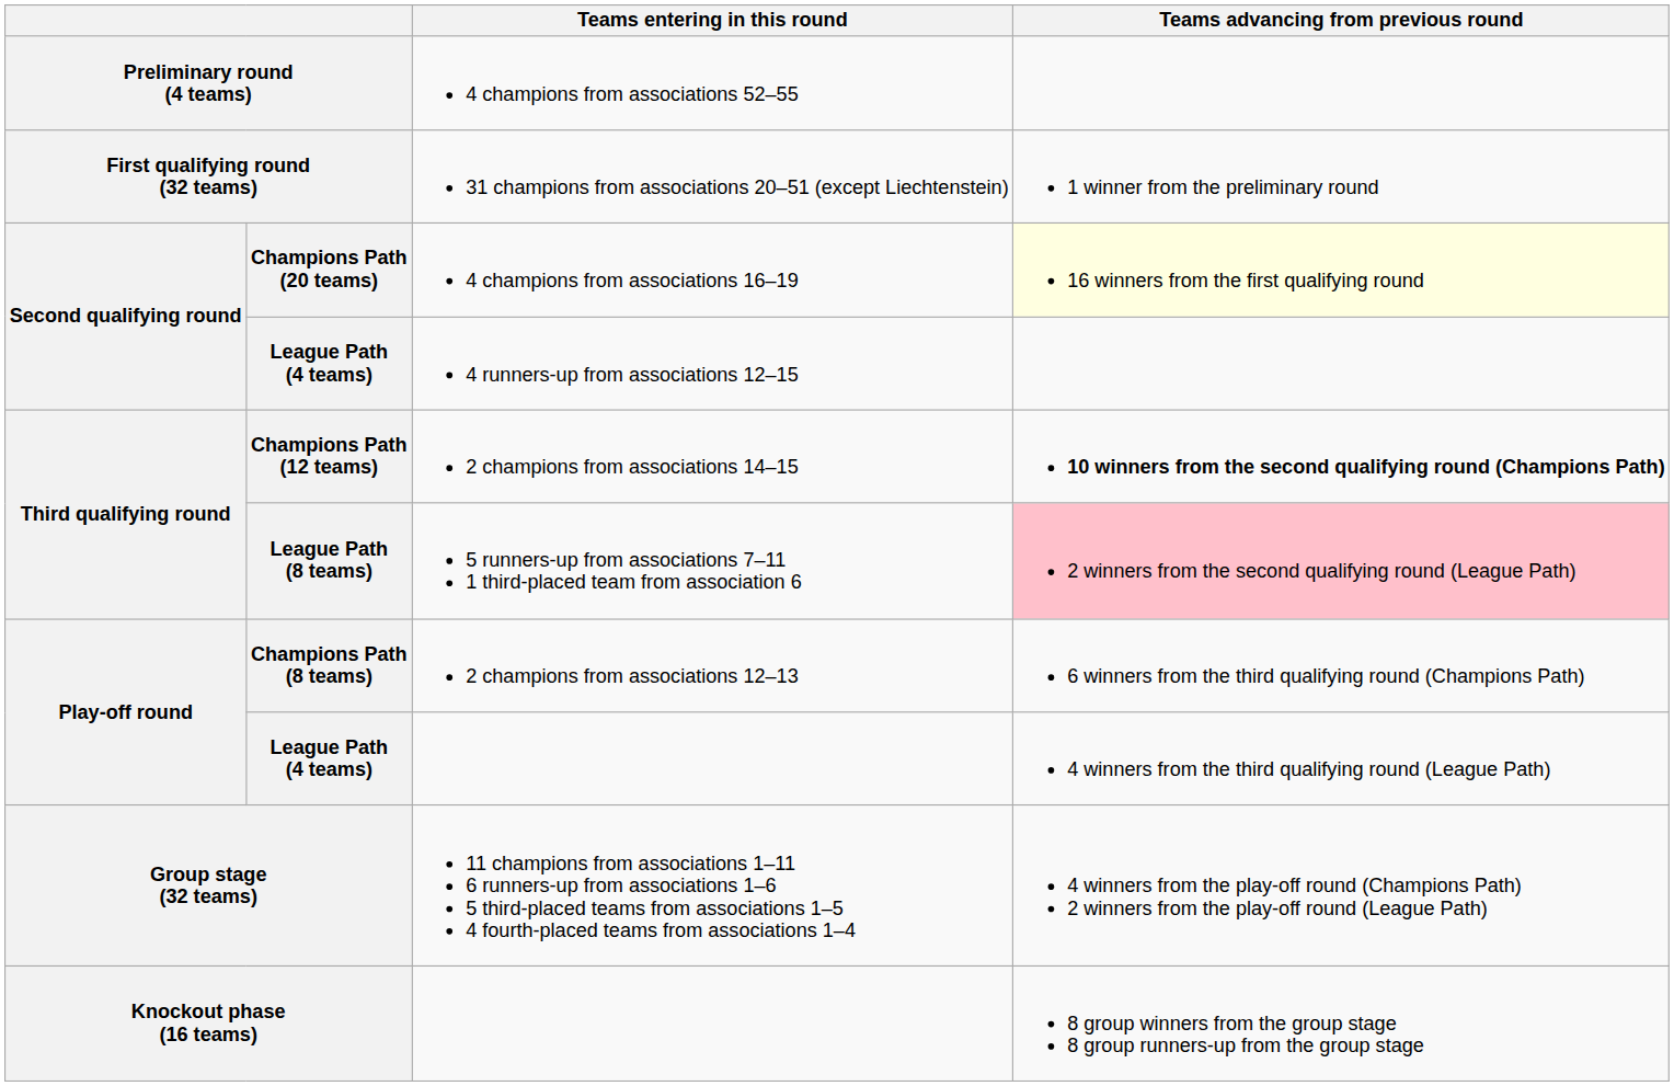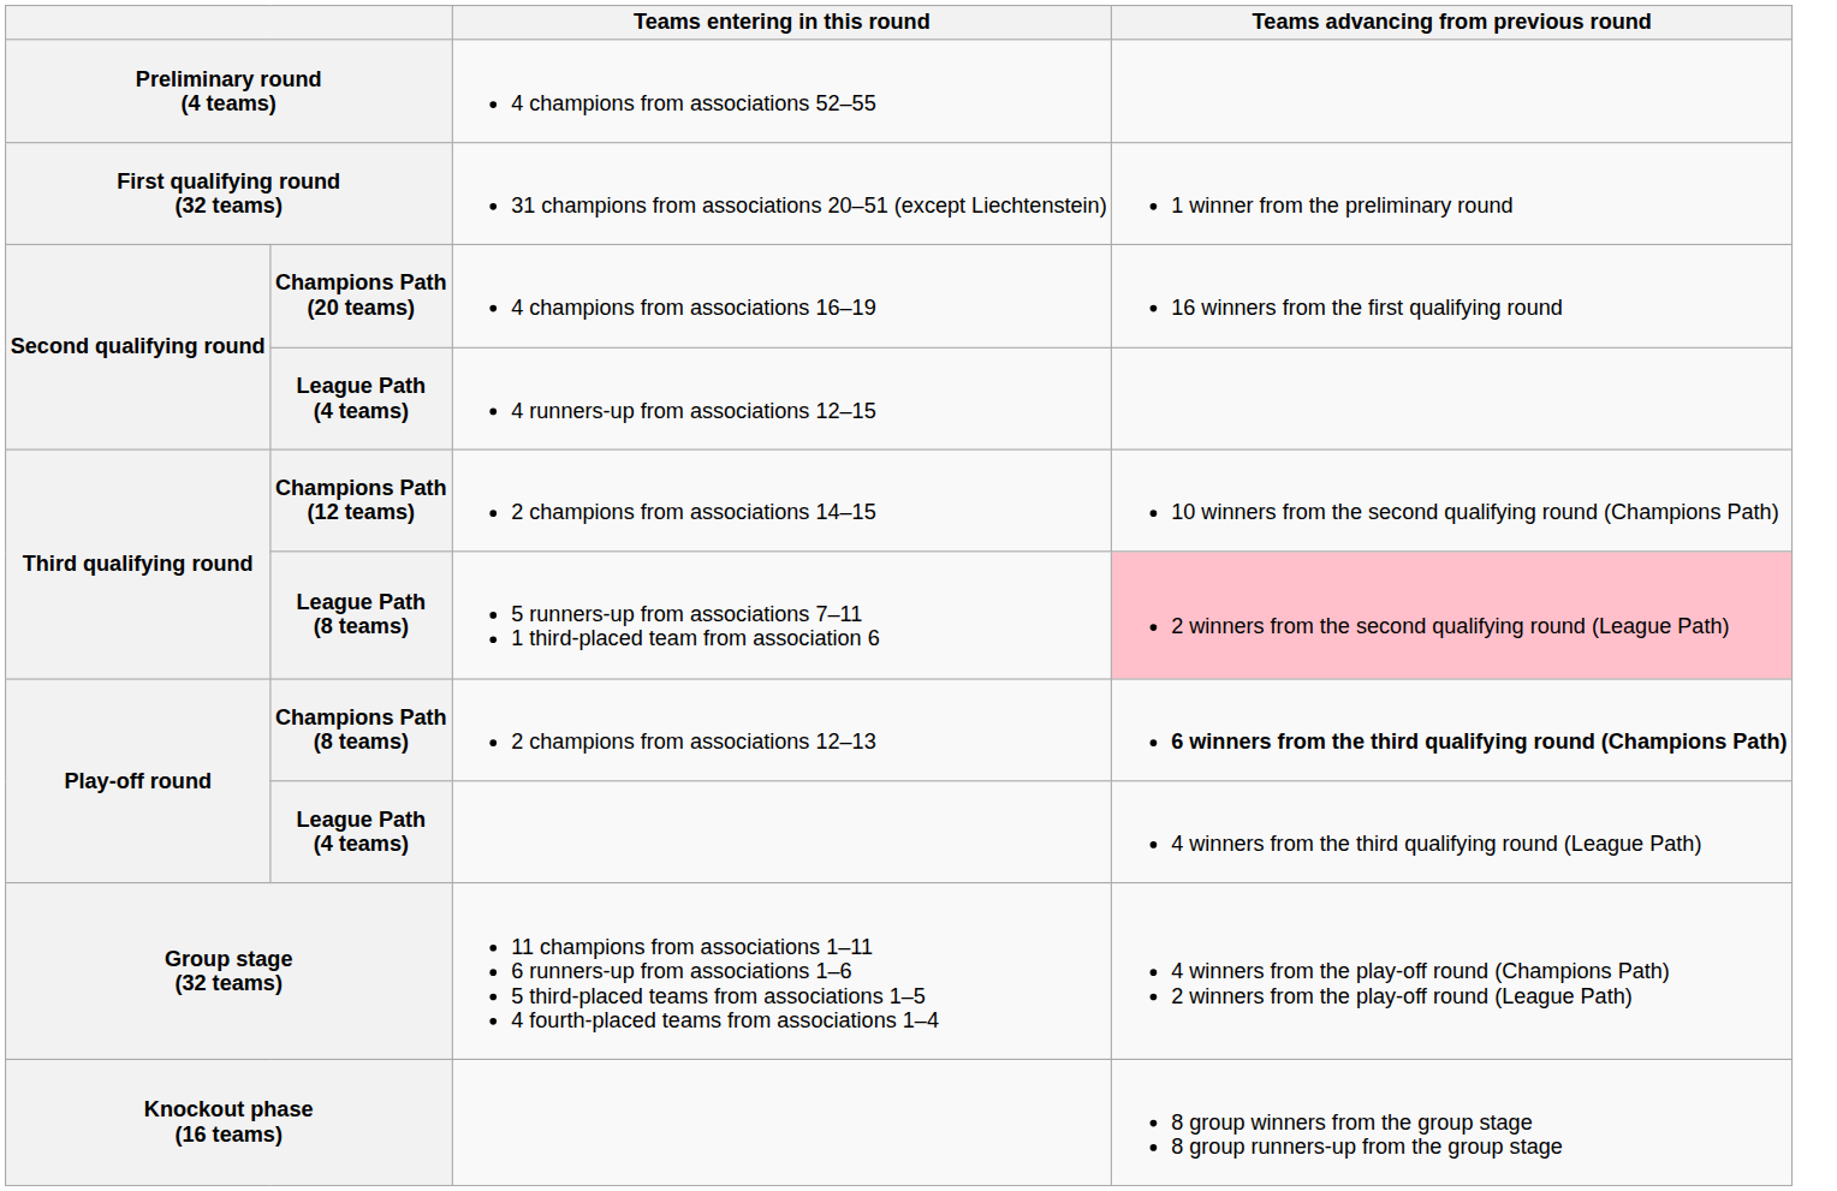Champions Path (20 teams) | Teams advancing from previous round: lightyellow background -> no background
Champions Path (12 teams) | Teams advancing from previous round: bold -> normal
Champions Path (8 teams) | Teams advancing from previous round: normal -> bold
